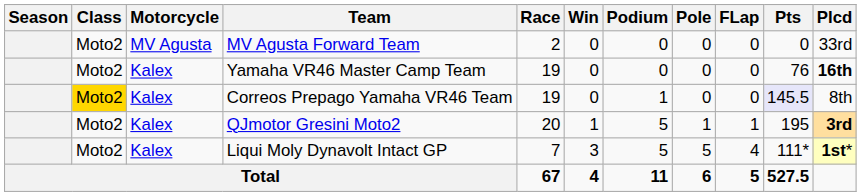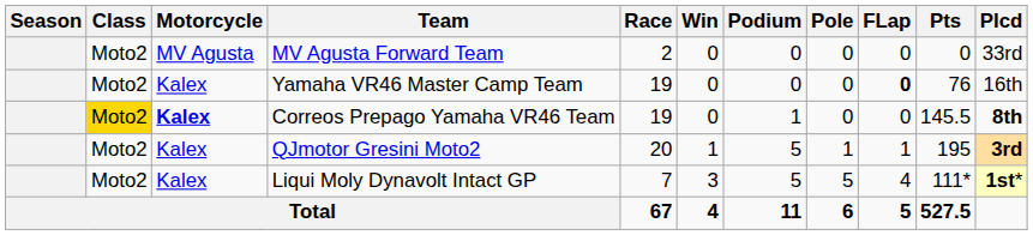Yamaha VR46 Master Camp Team | FLap: normal -> bold
Yamaha VR46 Master Camp Team | Plcd: bold -> normal
Correos Prepago Yamaha VR46 Team | Motorcycle: normal -> bold
Correos Prepago Yamaha VR46 Team | Pts: lavender background -> no background
Correos Prepago Yamaha VR46 Team | Plcd: normal -> bold
